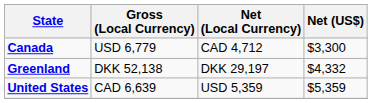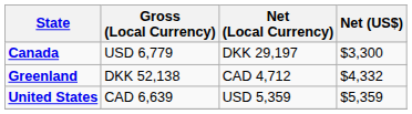Canada | Net (Local Currency): CAD 4,712 -> DKK 29,197
Greenland | Net (Local Currency): DKK 29,197 -> CAD 4,712
